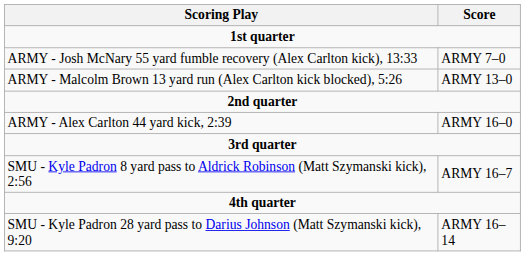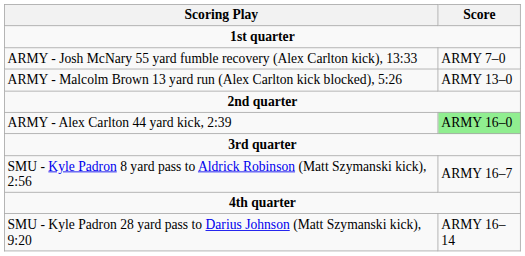ARMY - Alex Carlton 44 yard kick, 2:39 | Score: no background -> lightgreen background
